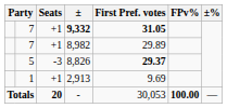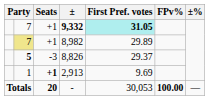9,332 | First Pref. votes: no background -> paleturquoise background
8,982 | column 2: no background -> khaki background
8,826 | column 2: normal -> bold
8,826 | First Pref. votes: bold -> normal
2,913 | Seats: normal -> bold
